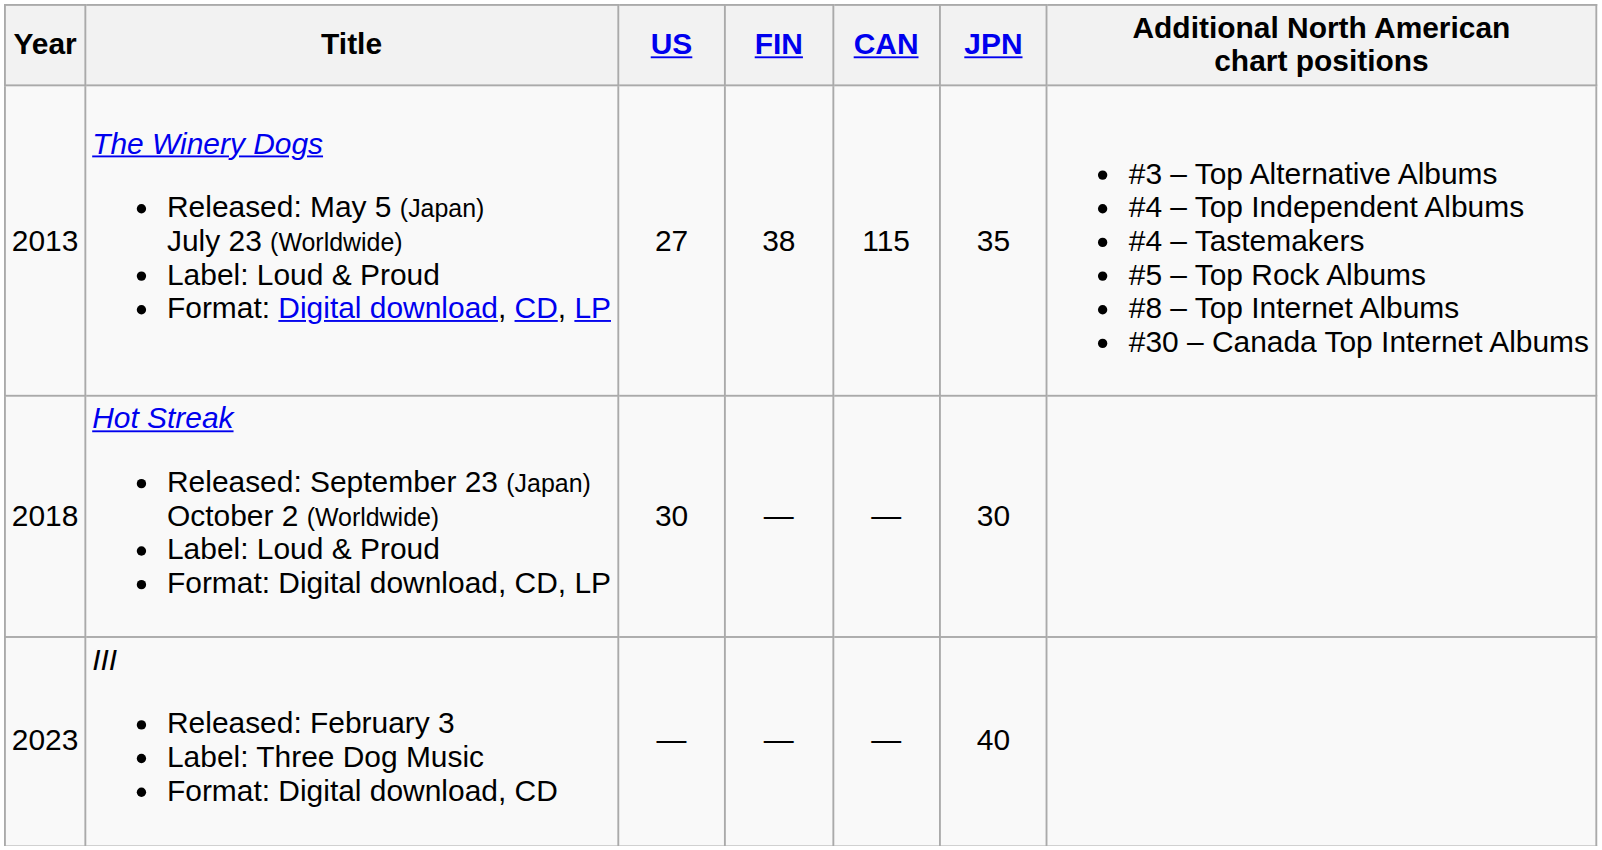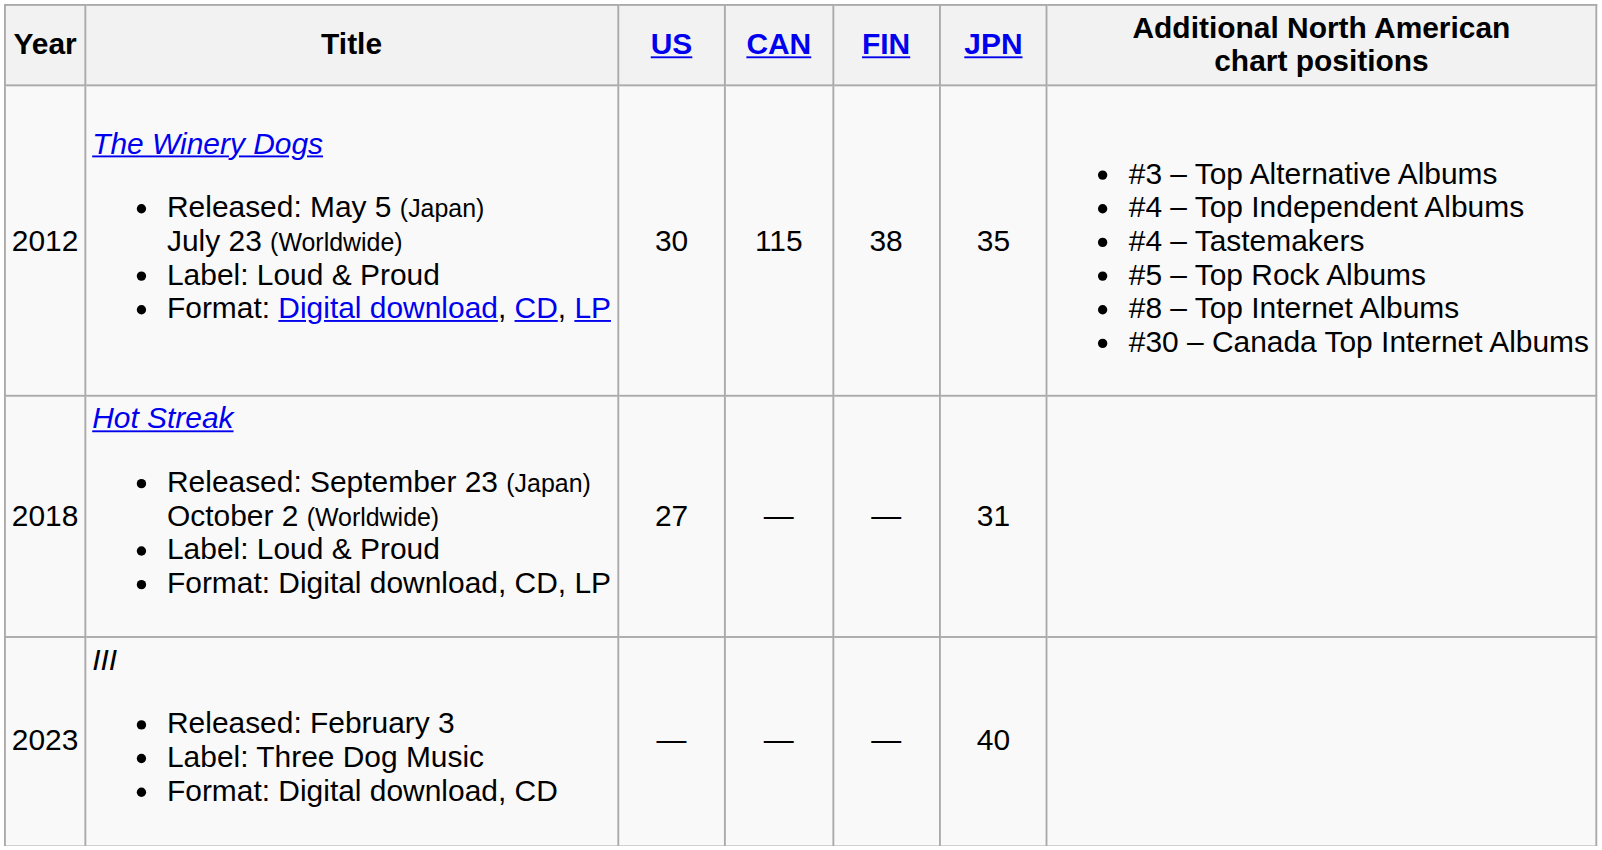columns swapped: CAN <-> FIN
row 2 | Year: 2013 -> 2012
row 2 | US: 27 -> 30
row 3 | US: 30 -> 27
row 3 | JPN: 30 -> 31
